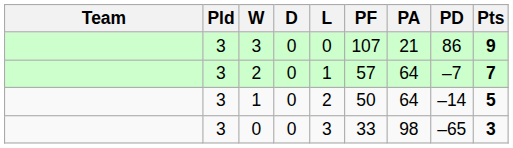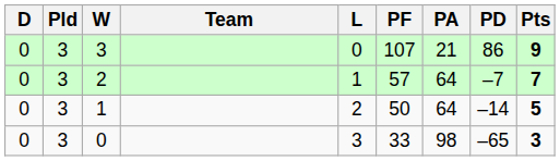columns swapped: Team <-> D
